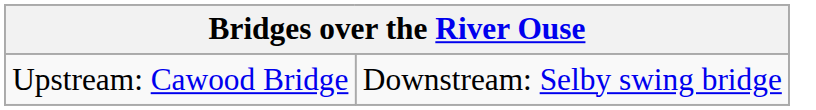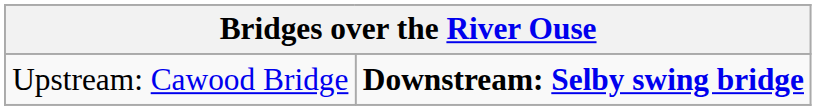Upstream: Cawood Bridge | column 2: normal -> bold
